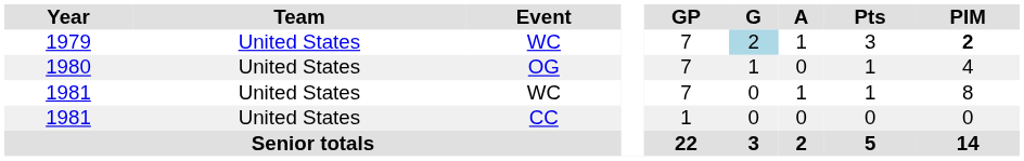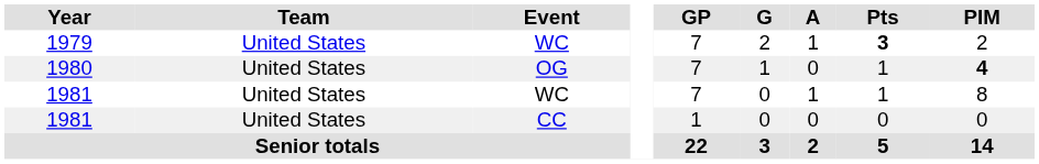1979 | G: lightblue background -> no background
1979 | Pts: normal -> bold
1979 | PIM: bold -> normal
1980 | PIM: normal -> bold
